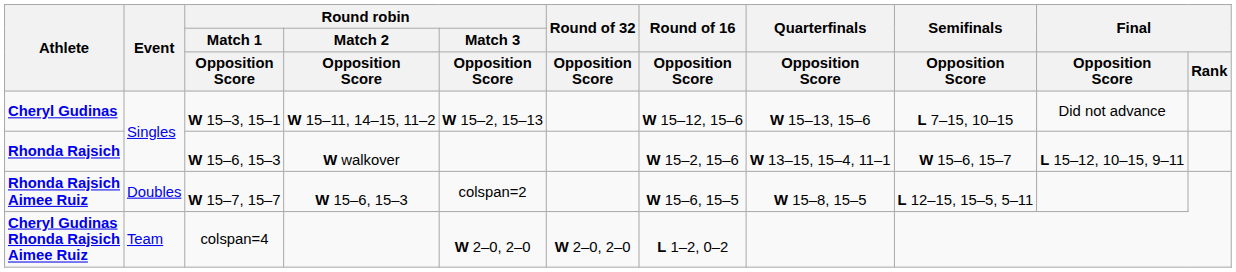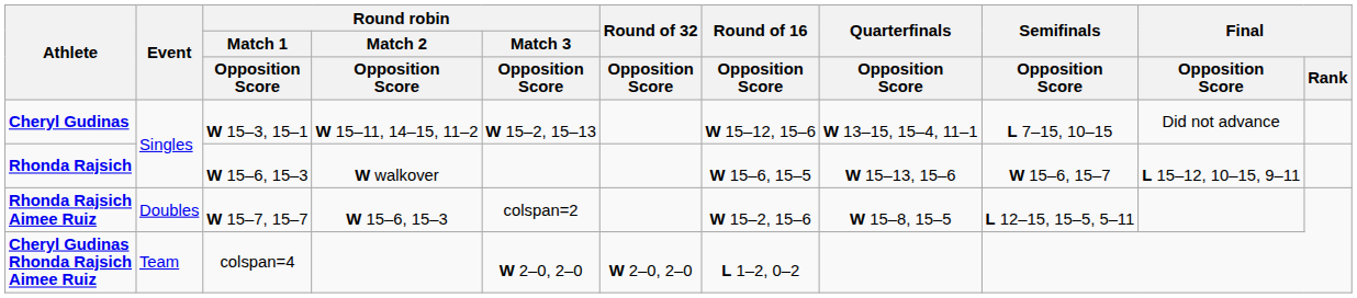Cheryl Gudinas | Quarterfinals / Opposition Score: W 15–13, 15–6 -> W 13–15, 15–4, 11–1
Rhonda Rajsich | Round of 16 / Opposition Score: W 15–2, 15–6 -> W 15–6, 15–5
Rhonda Rajsich | Quarterfinals / Opposition Score: W 13–15, 15–4, 11–1 -> W 15–13, 15–6
Rhonda Rajsich Aimee Ruiz | Round of 16 / Opposition Score: W 15–6, 15–5 -> W 15–2, 15–6
